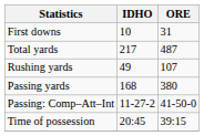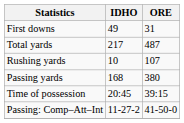First downs | IDHO: 10 -> 49
Rushing yards | IDHO: 49 -> 10
rows swapped: Passing: Comp–Att–Int <-> Time of possession
